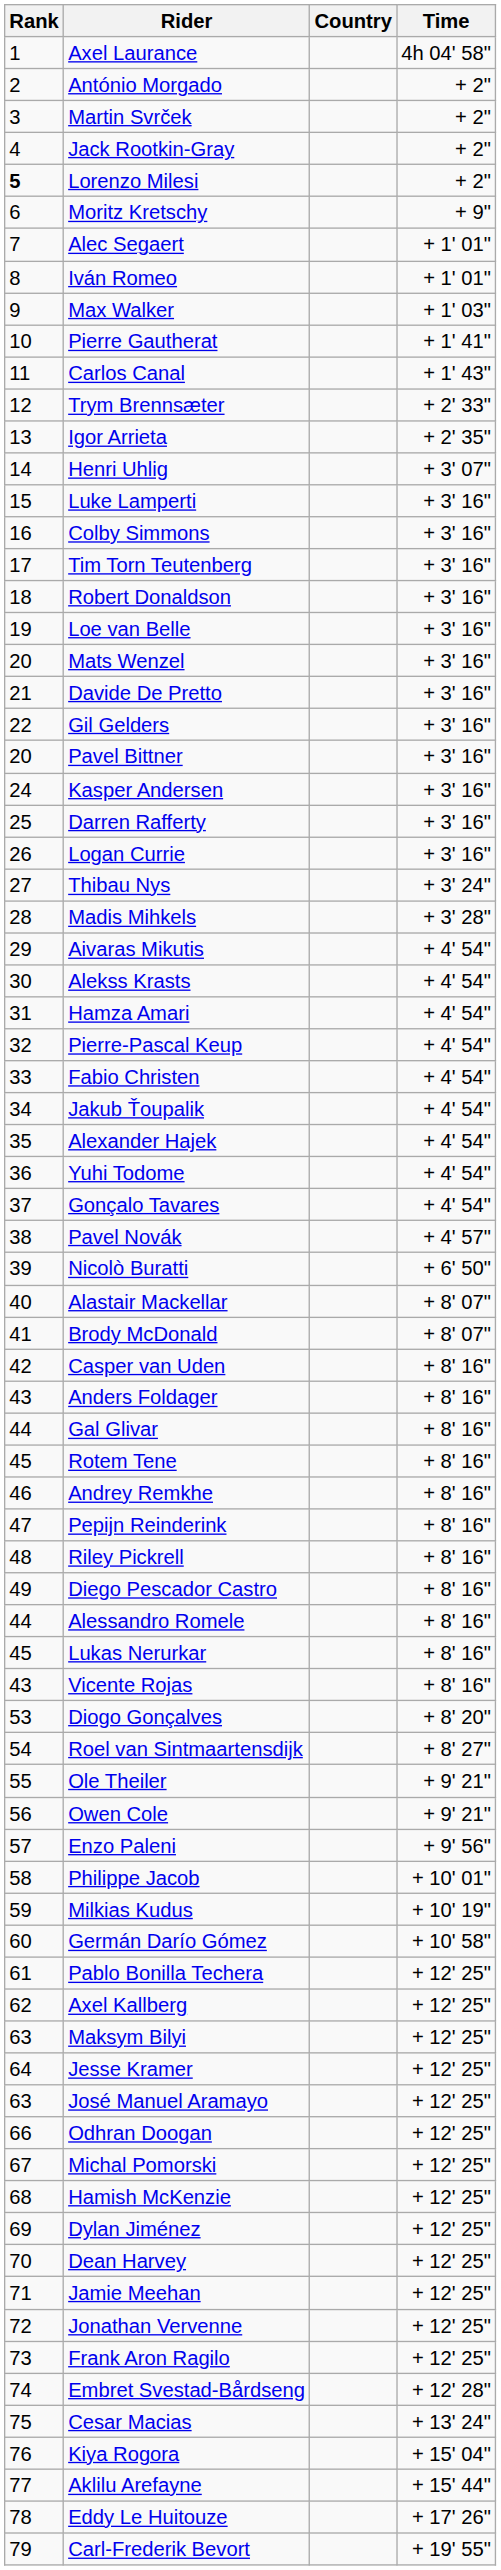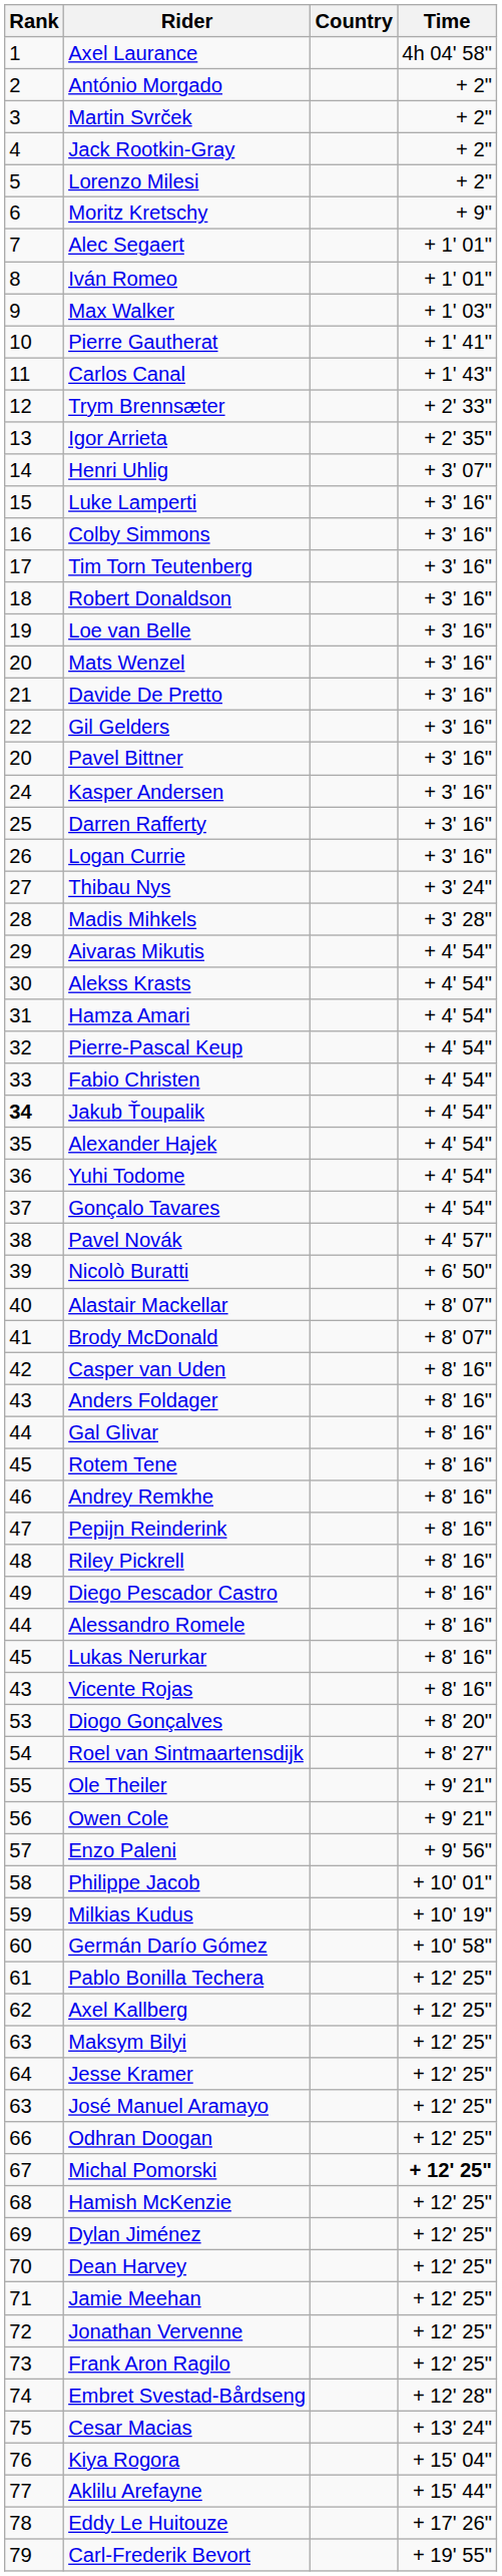Lorenzo Milesi | Rank: bold -> normal
Jakub Ťoupalik | Rank: normal -> bold
Michal Pomorski | Time: normal -> bold
